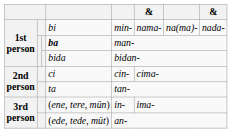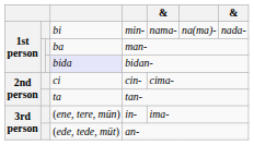ba | column 4: bold -> normal
bida | column 4: no background -> lavender background
